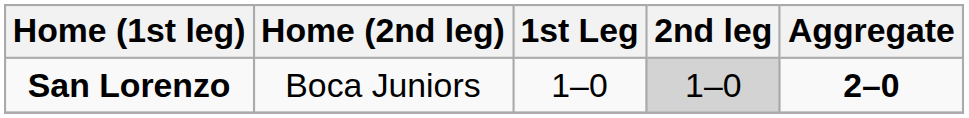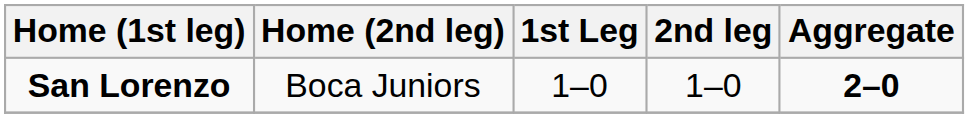San Lorenzo | 2nd leg: lightgrey background -> no background
